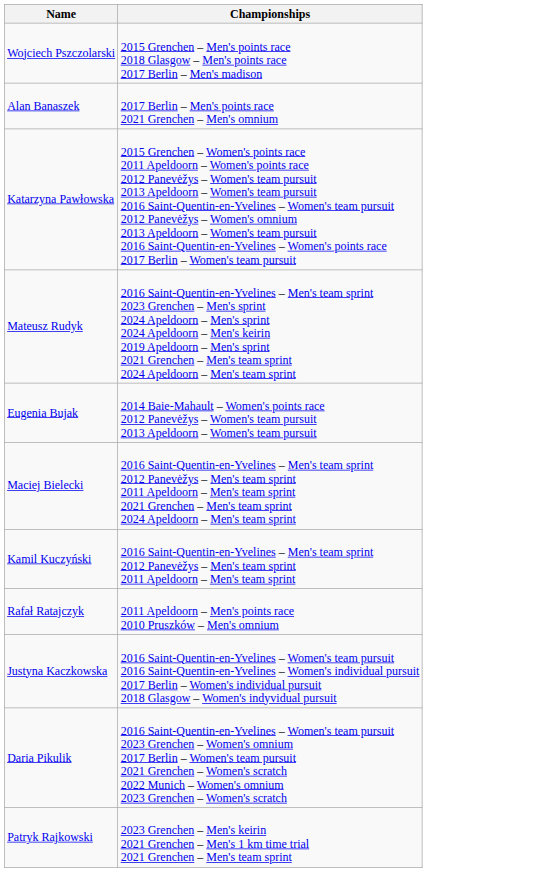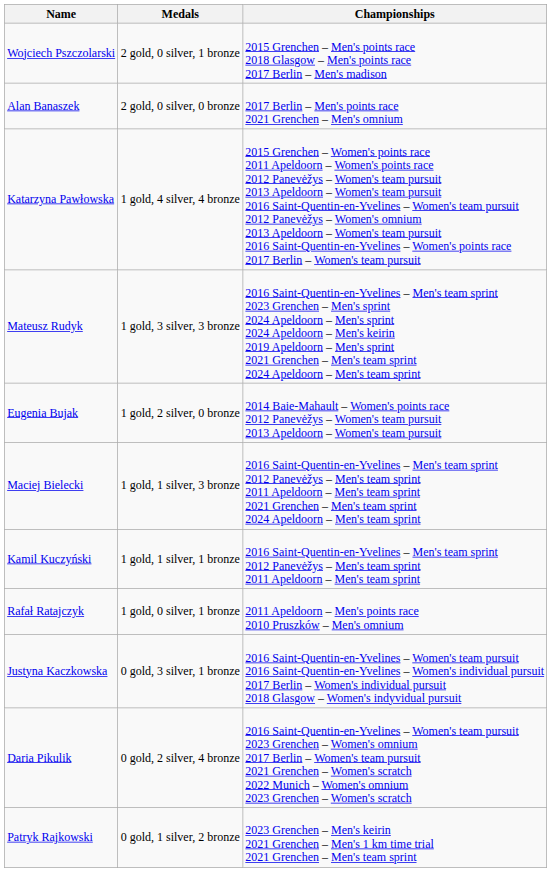+ column: Medals | 2 gold, 0 silver, 1 bronze | 2 gold, 0 silver, 0 bronze | 1 gold, 4 silver, 4 bronze | 1 gold, 3 silver, 3 bronze | 1 gold, 2 silver, 0 bronze | 1 gold, 1 silver, 3 bronze | 1 gold, 1 silver, 1 bronze | 1 gold, 0 silver, 1 bronze | 0 gold, 3 silver, 1 bronze | 0 gold, 2 silver, 4 bronze | 0 gold, 1 silver, 2 bronze
